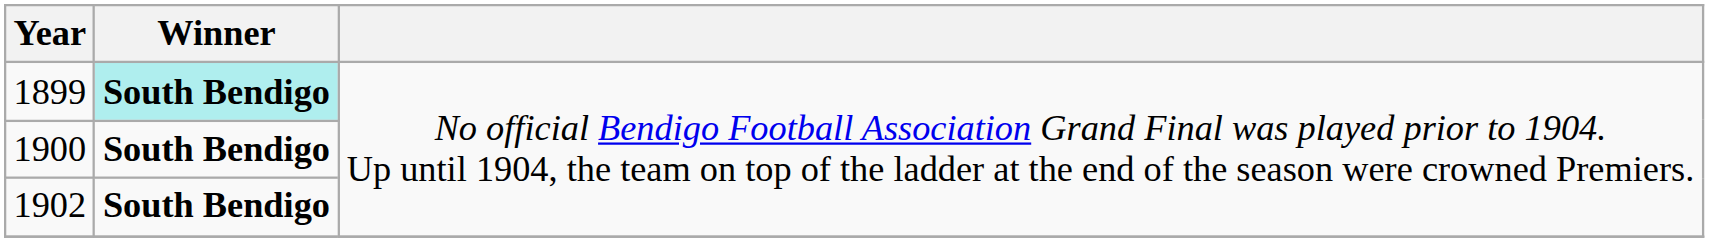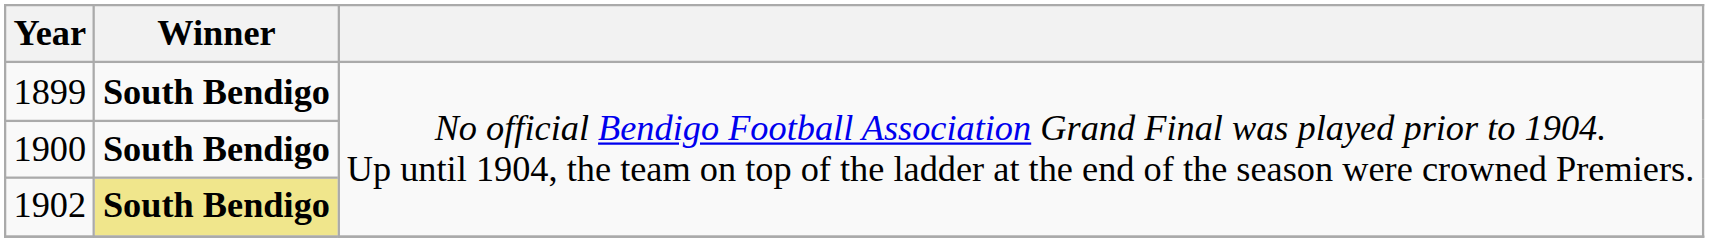1899 | Winner: paleturquoise background -> no background
1902 | Winner: no background -> khaki background
